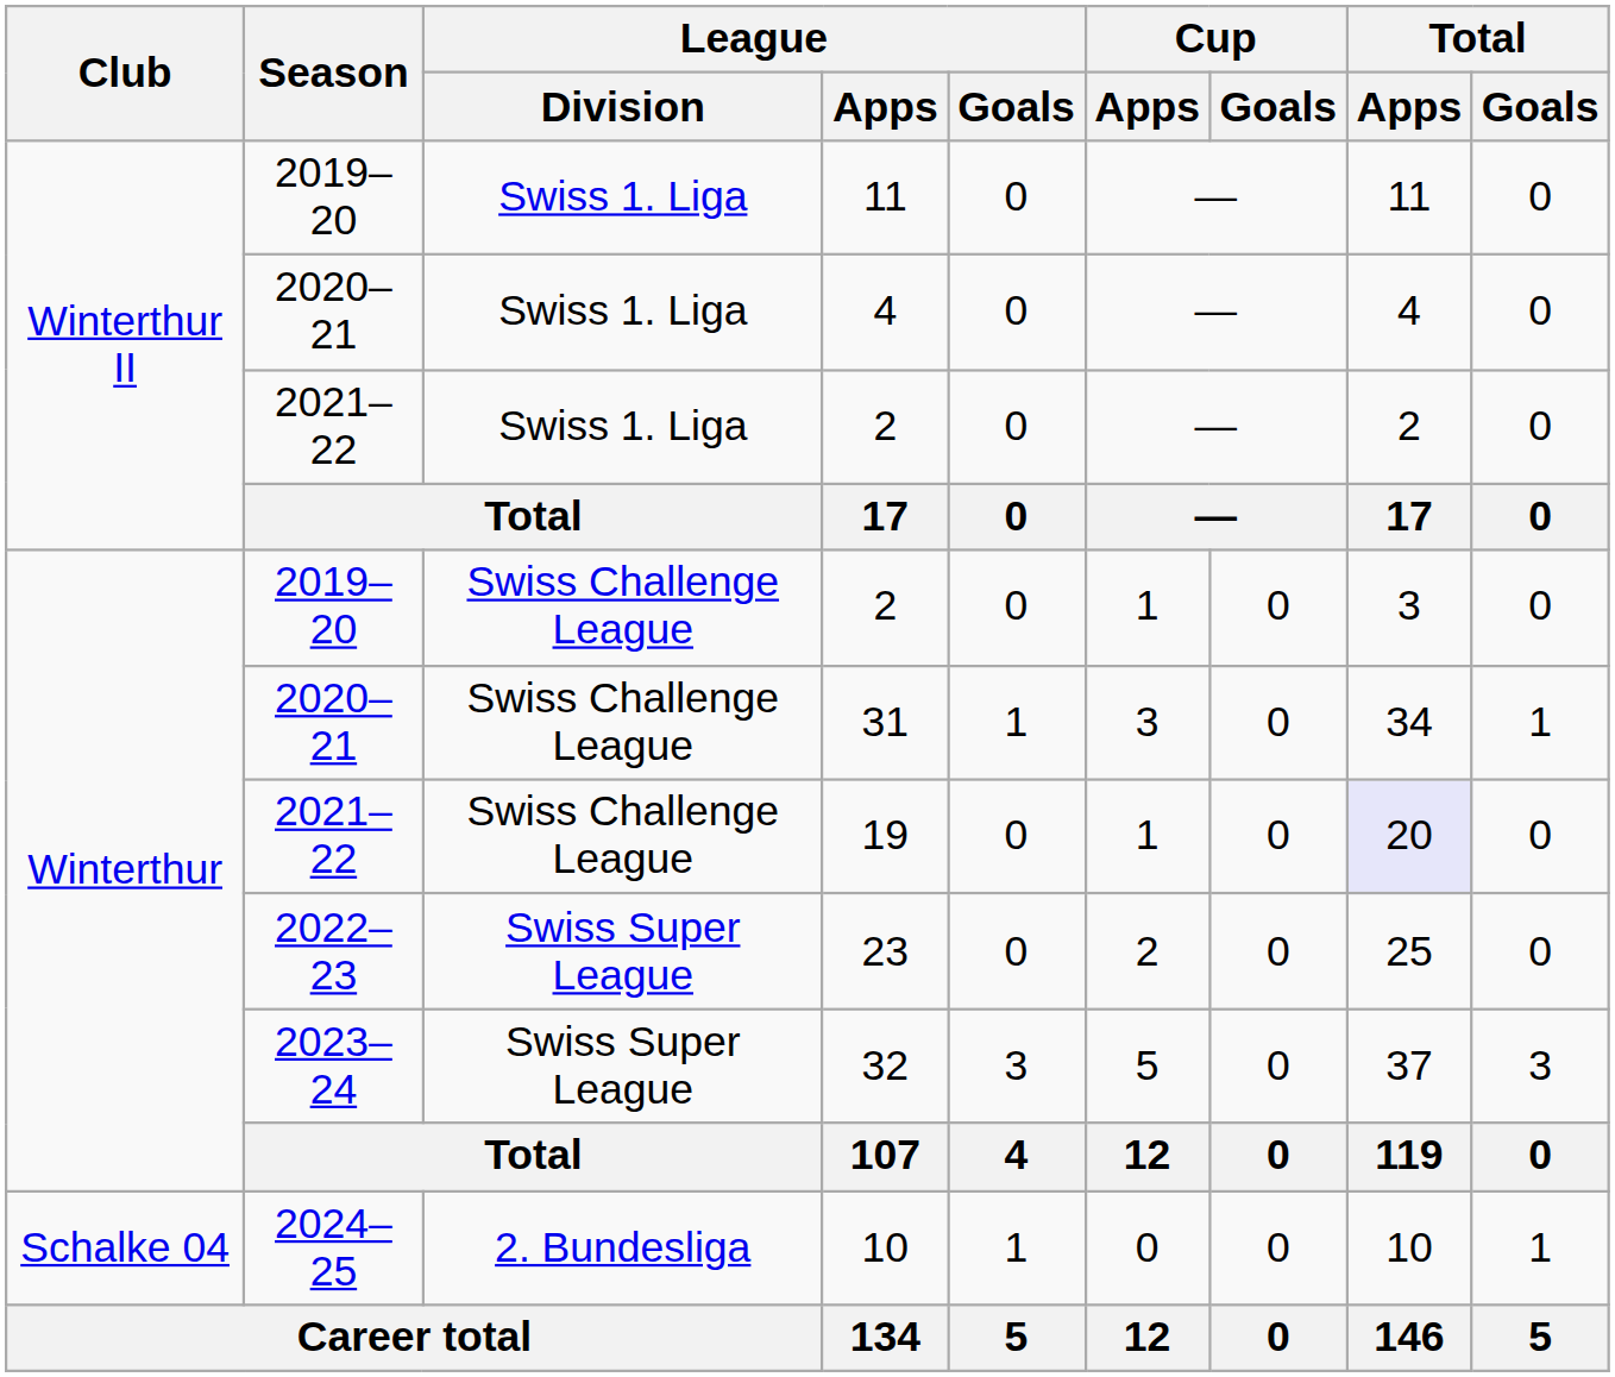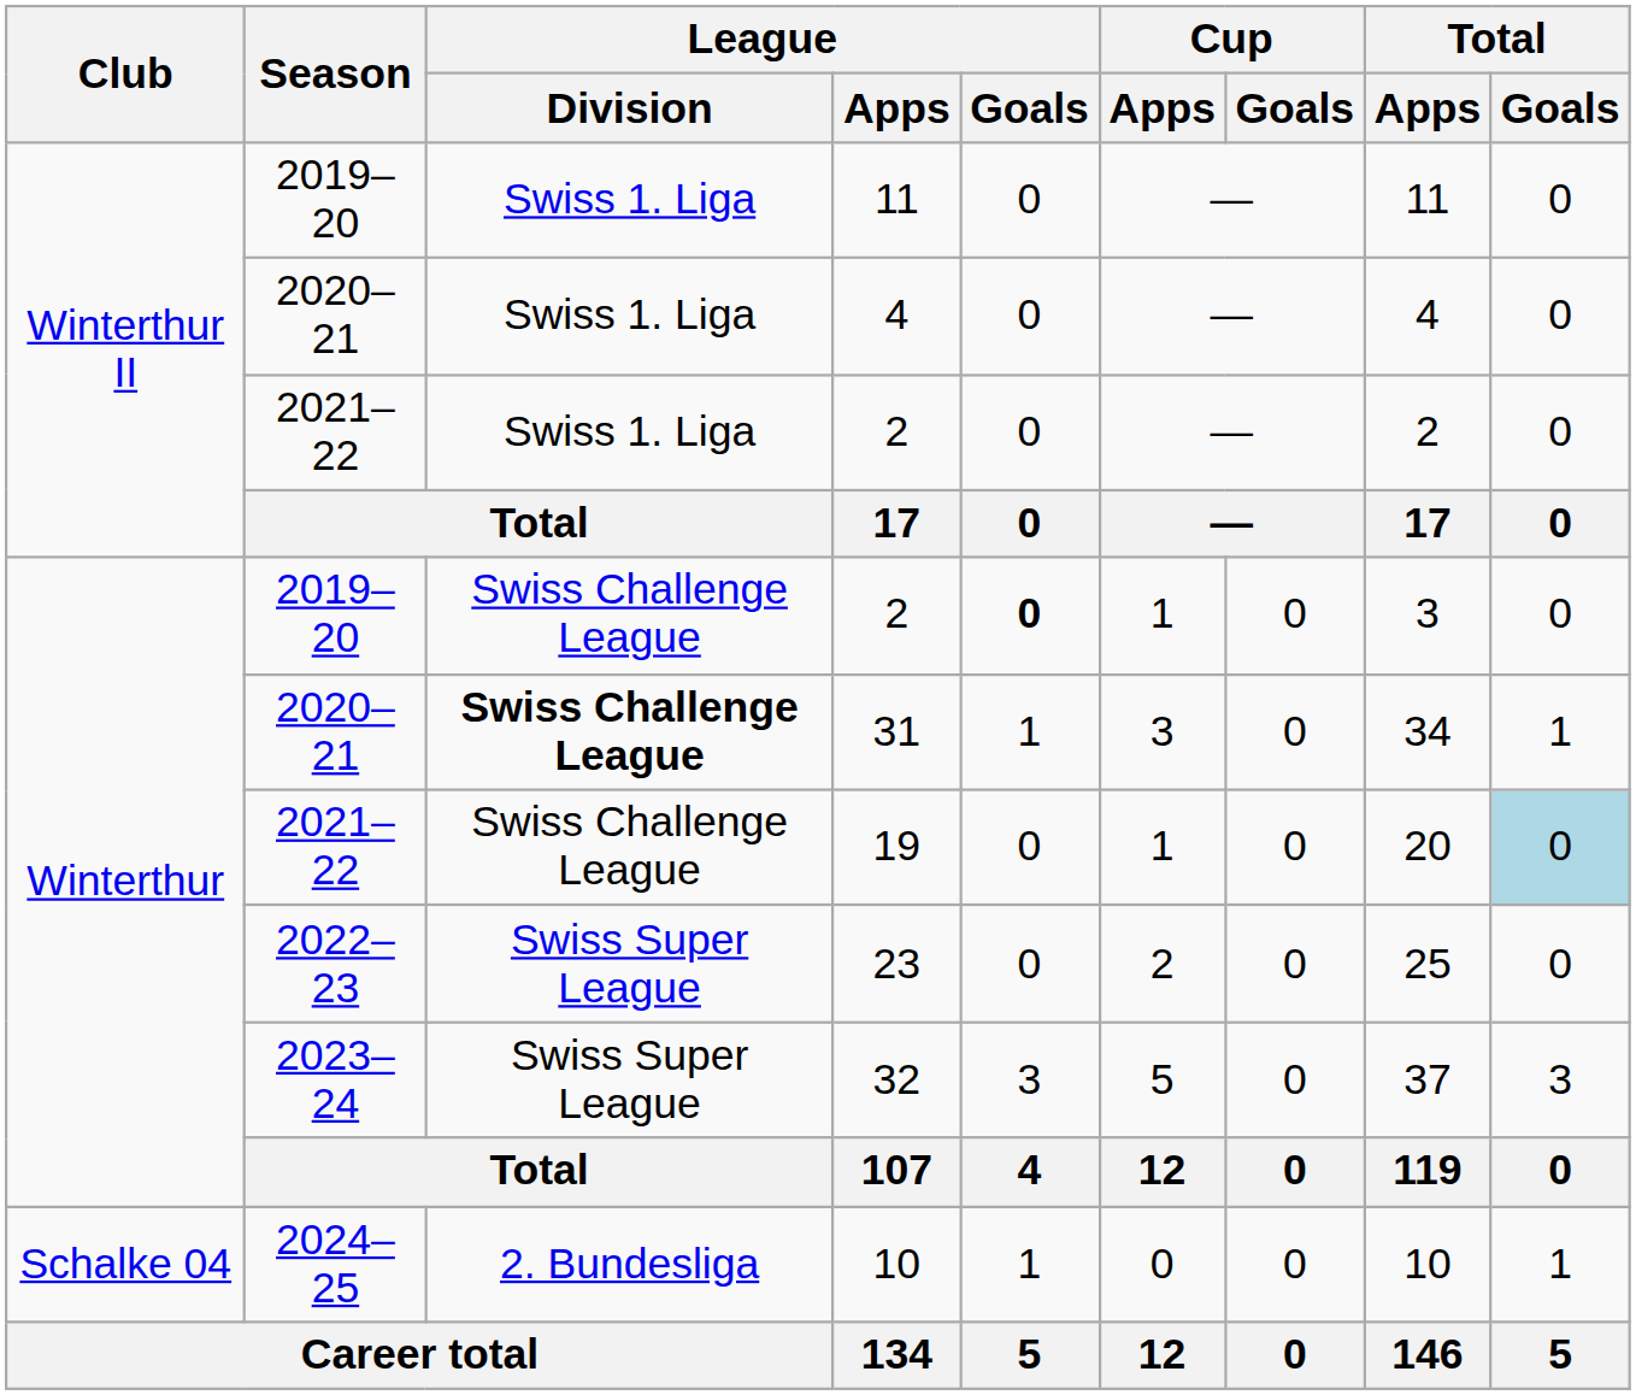2019–20 / 2 | League / Goals: normal -> bold
31 | League / Division: normal -> bold
19 | Total / Apps: lavender background -> no background
19 | Total / Goals: no background -> lightblue background
